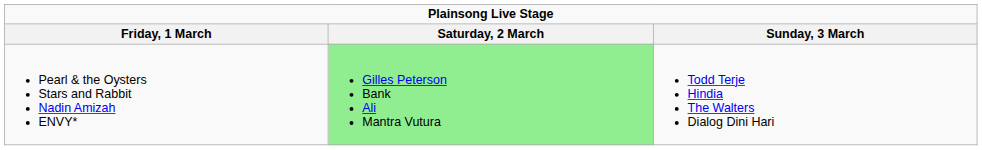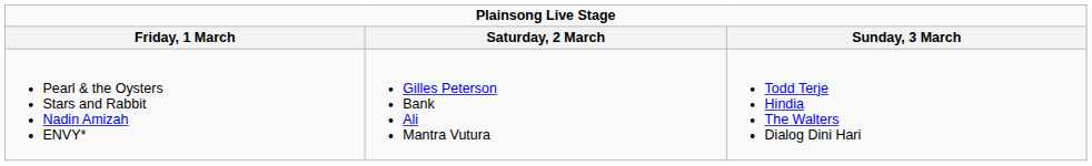Pearl & the Oysters Stars and Rabbit Nadin Amizah ENVY* | Saturday, 2 March: lightgreen background -> no background
